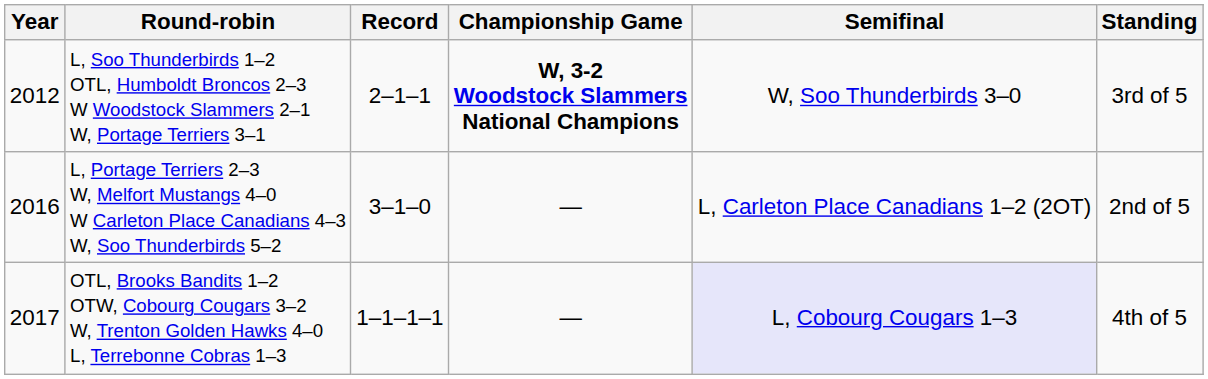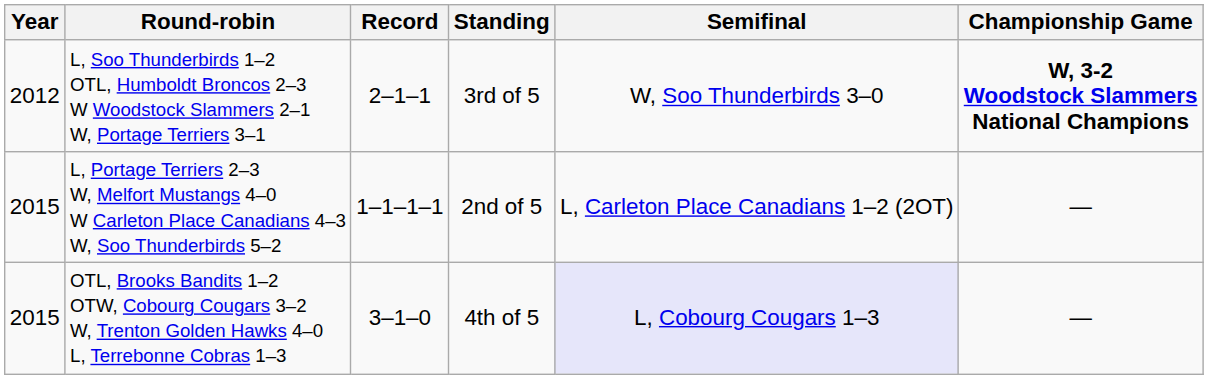columns swapped: Standing <-> Championship Game
row 3 | Year: 2016 -> 2015
row 3 | Record: 3–1–0 -> 1–1–1–1
row 4 | Year: 2017 -> 2015
row 4 | Record: 1–1–1–1 -> 3–1–0
